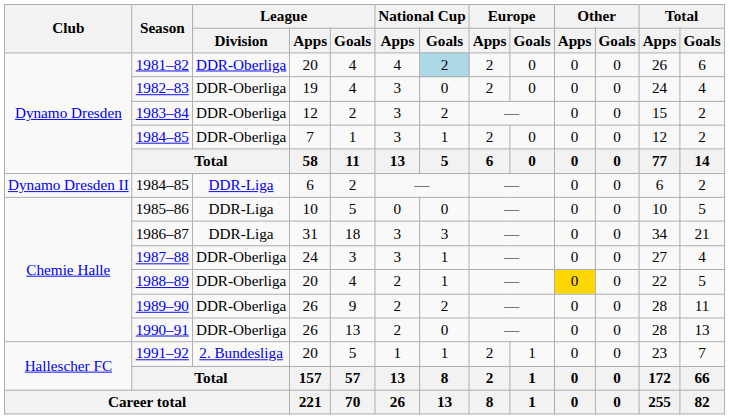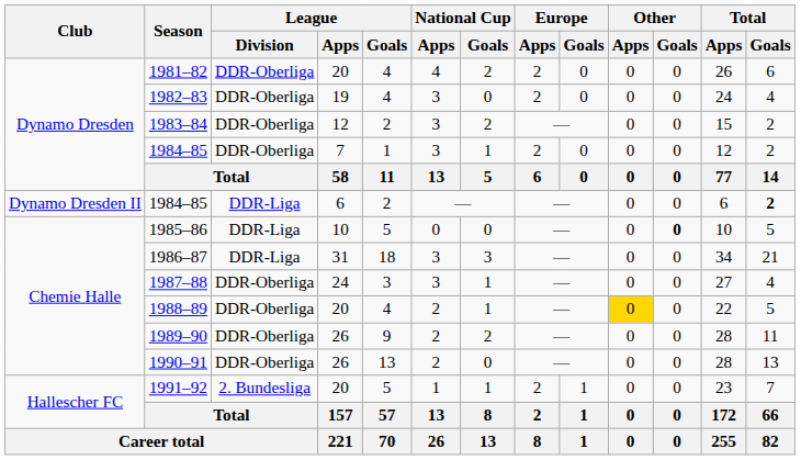1981–82 | National Cup / Goals: lightblue background -> no background
1984–85 / 6 | Total / Goals: normal -> bold
1985–86 | Other / Goals: normal -> bold
